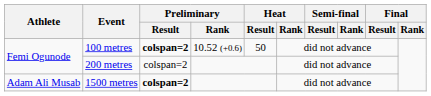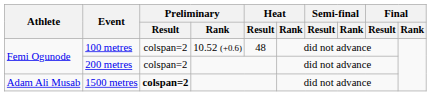100 metres | Preliminary / Result: bold -> normal
100 metres | Heat / Result: 50 -> 48
